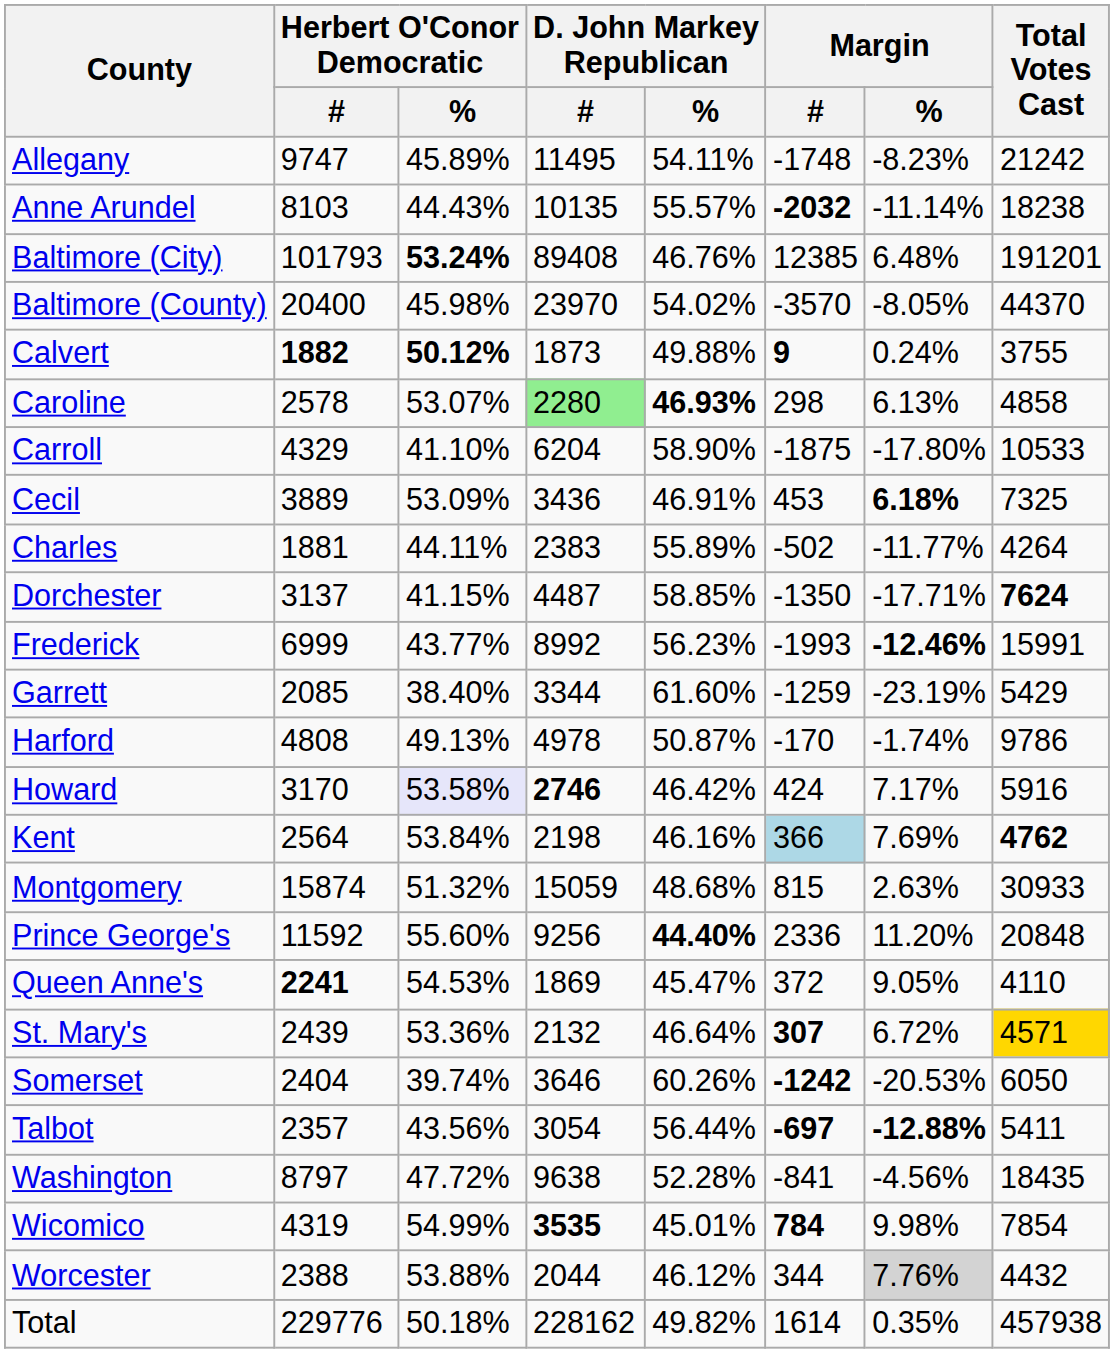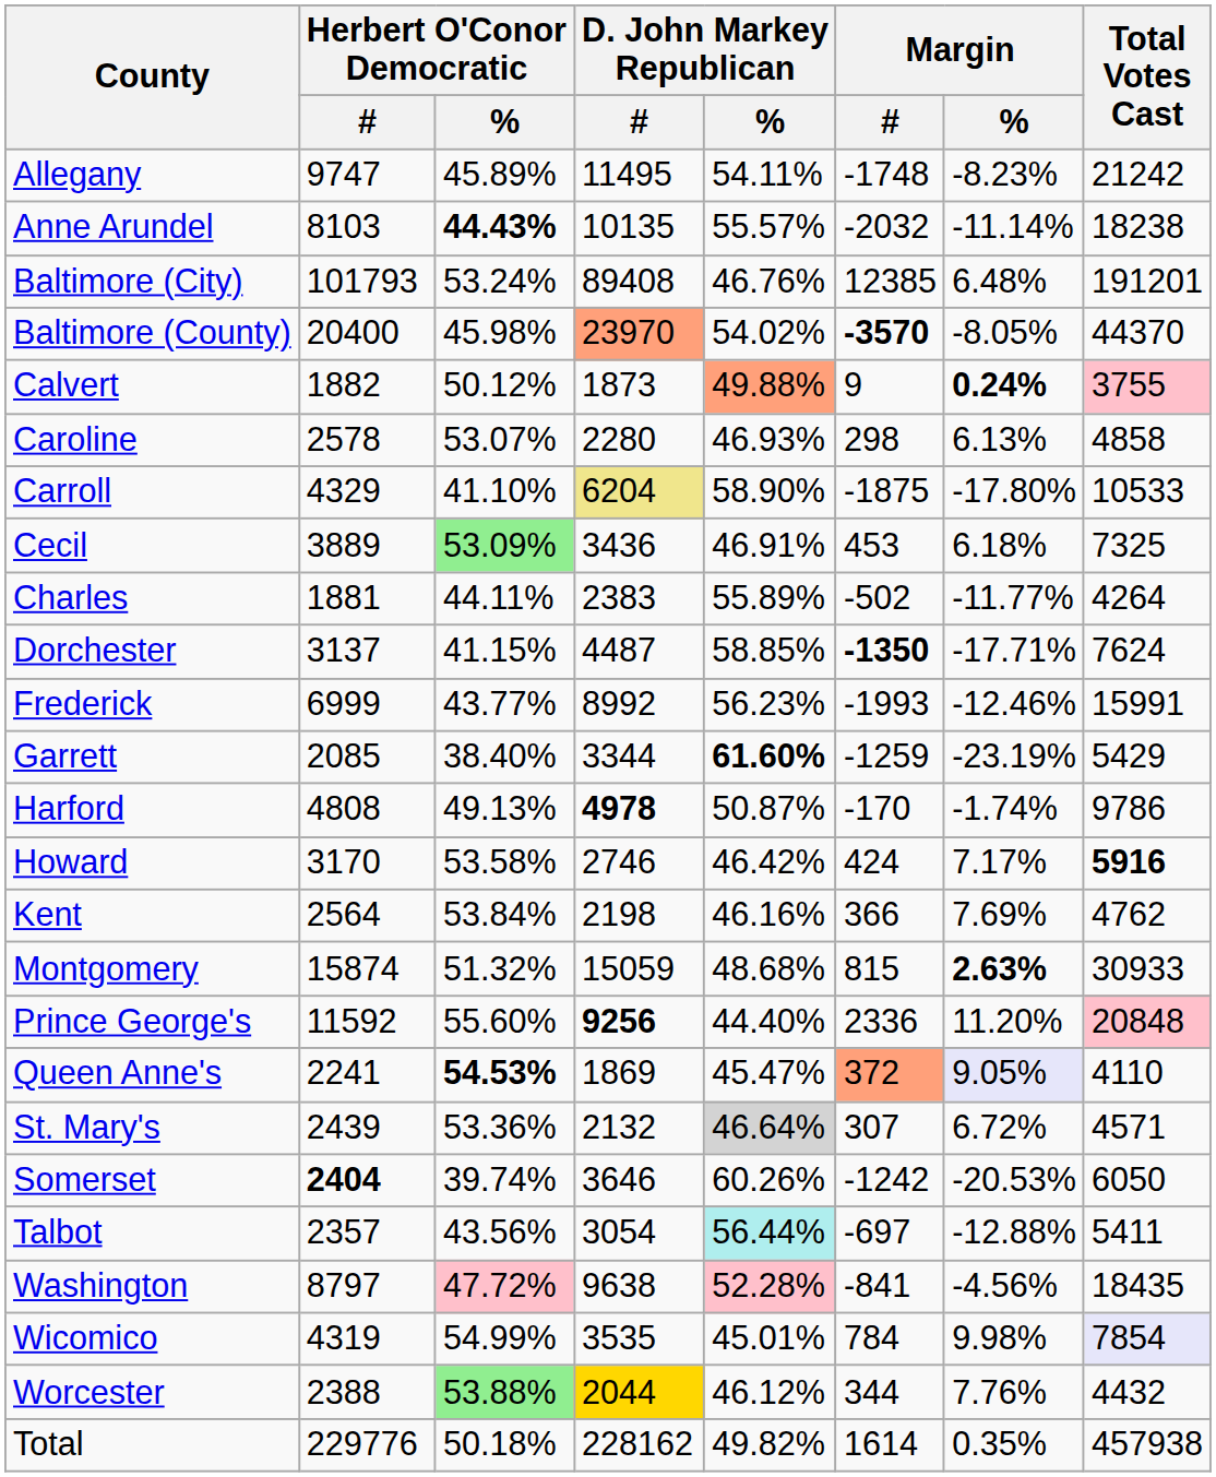Anne Arundel | Herbert O'Conor Democratic / %: normal -> bold
Anne Arundel | Margin / #: bold -> normal
Baltimore (City) | Herbert O'Conor Democratic / %: bold -> normal
Baltimore (County) | D. John Markey Republican / #: no background -> lightsalmon background
Baltimore (County) | Margin / #: normal -> bold
Calvert | Herbert O'Conor Democratic / #: bold -> normal
Calvert | Herbert O'Conor Democratic / %: bold -> normal
Calvert | D. John Markey Republican / %: no background -> lightsalmon background
Calvert | Margin / #: bold -> normal
Calvert | Margin / %: normal -> bold
Calvert | Total Votes Cast: no background -> pink background
Caroline | D. John Markey Republican / #: lightgreen background -> no background
Caroline | D. John Markey Republican / %: bold -> normal
Carroll | D. John Markey Republican / #: no background -> khaki background
Cecil | Herbert O'Conor Democratic / %: no background -> lightgreen background
Cecil | Margin / %: bold -> normal
Dorchester | Margin / #: normal -> bold
Dorchester | Total Votes Cast: bold -> normal
Frederick | Margin / %: bold -> normal
Garrett | D. John Markey Republican / %: normal -> bold
Harford | D. John Markey Republican / #: normal -> bold
Howard | Herbert O'Conor Democratic / %: lavender background -> no background
Howard | D. John Markey Republican / #: bold -> normal
Howard | Total Votes Cast: normal -> bold
Kent | Margin / #: lightblue background -> no background
Kent | Total Votes Cast: bold -> normal
Montgomery | Margin / %: normal -> bold
Prince George's | D. John Markey Republican / #: normal -> bold
Prince George's | D. John Markey Republican / %: bold -> normal
Prince George's | Total Votes Cast: no background -> pink background
Queen Anne's | Herbert O'Conor Democratic / #: bold -> normal
Queen Anne's | Herbert O'Conor Democratic / %: normal -> bold
Queen Anne's | Margin / #: no background -> lightsalmon background
Queen Anne's | Margin / %: no background -> lavender background
St. Mary's | D. John Markey Republican / %: no background -> lightgrey background
St. Mary's | Margin / #: bold -> normal
St. Mary's | Total Votes Cast: gold background -> no background
Somerset | Herbert O'Conor Democratic / #: normal -> bold
Somerset | Margin / #: bold -> normal
Talbot | D. John Markey Republican / %: no background -> paleturquoise background
Talbot | Margin / #: bold -> normal
Talbot | Margin / %: bold -> normal
Washington | Herbert O'Conor Democratic / %: no background -> pink background
Washington | D. John Markey Republican / %: no background -> pink background
Wicomico | D. John Markey Republican / #: bold -> normal
Wicomico | Margin / #: bold -> normal
Wicomico | Total Votes Cast: no background -> lavender background
Worcester | Herbert O'Conor Democratic / %: no background -> lightgreen background
Worcester | D. John Markey Republican / #: no background -> gold background
Worcester | Margin / %: lightgrey background -> no background
